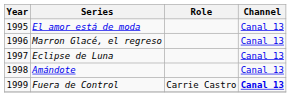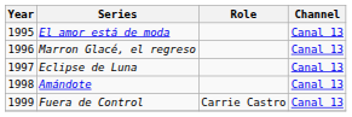Fuera de Control | Channel: bold -> normal
